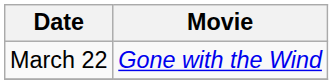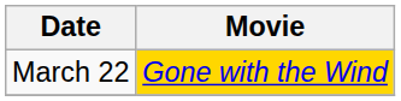March 22 | Movie: no background -> gold background
